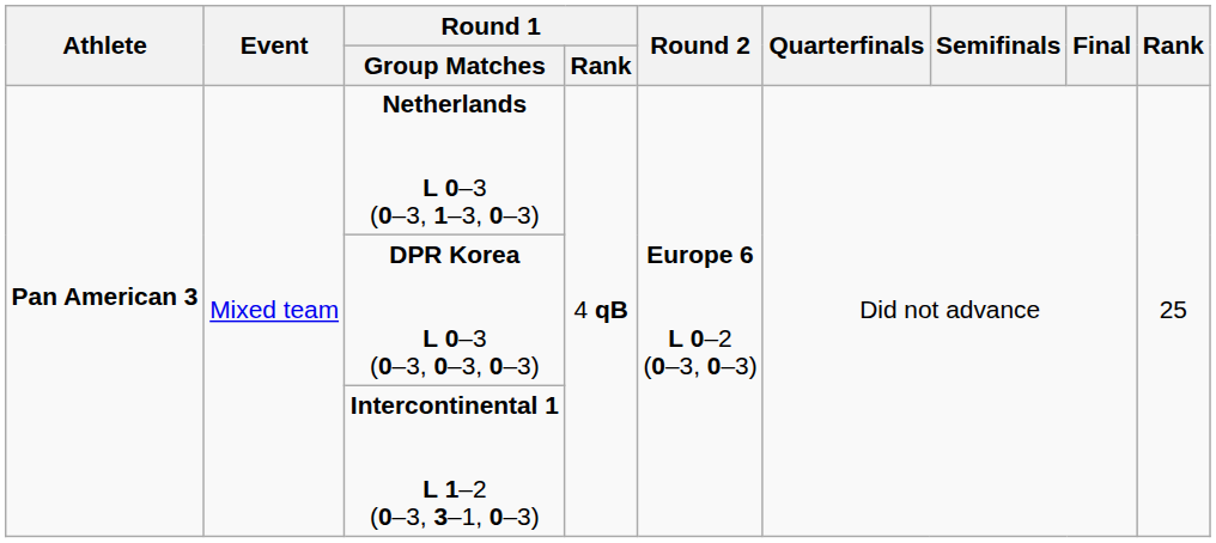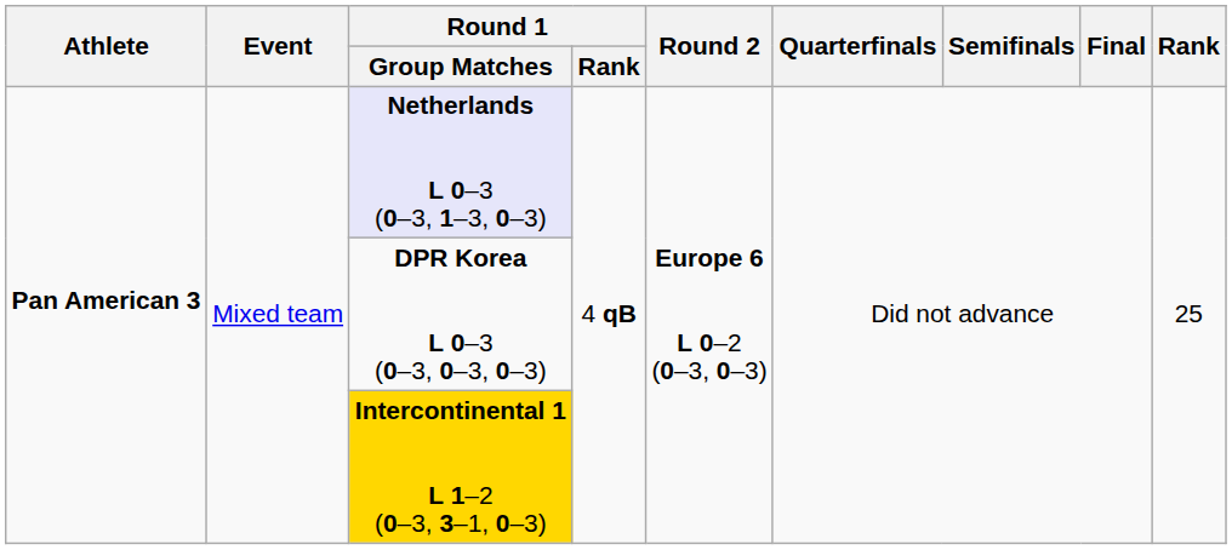Netherlands L 0–3 (0–3, 1–3, 0–3) | Round 1 / Group Matches: no background -> lavender background
Intercontinental 1 L 1–2 (0–3, 3–1, 0–3) | Round 1 / Group Matches: no background -> gold background
